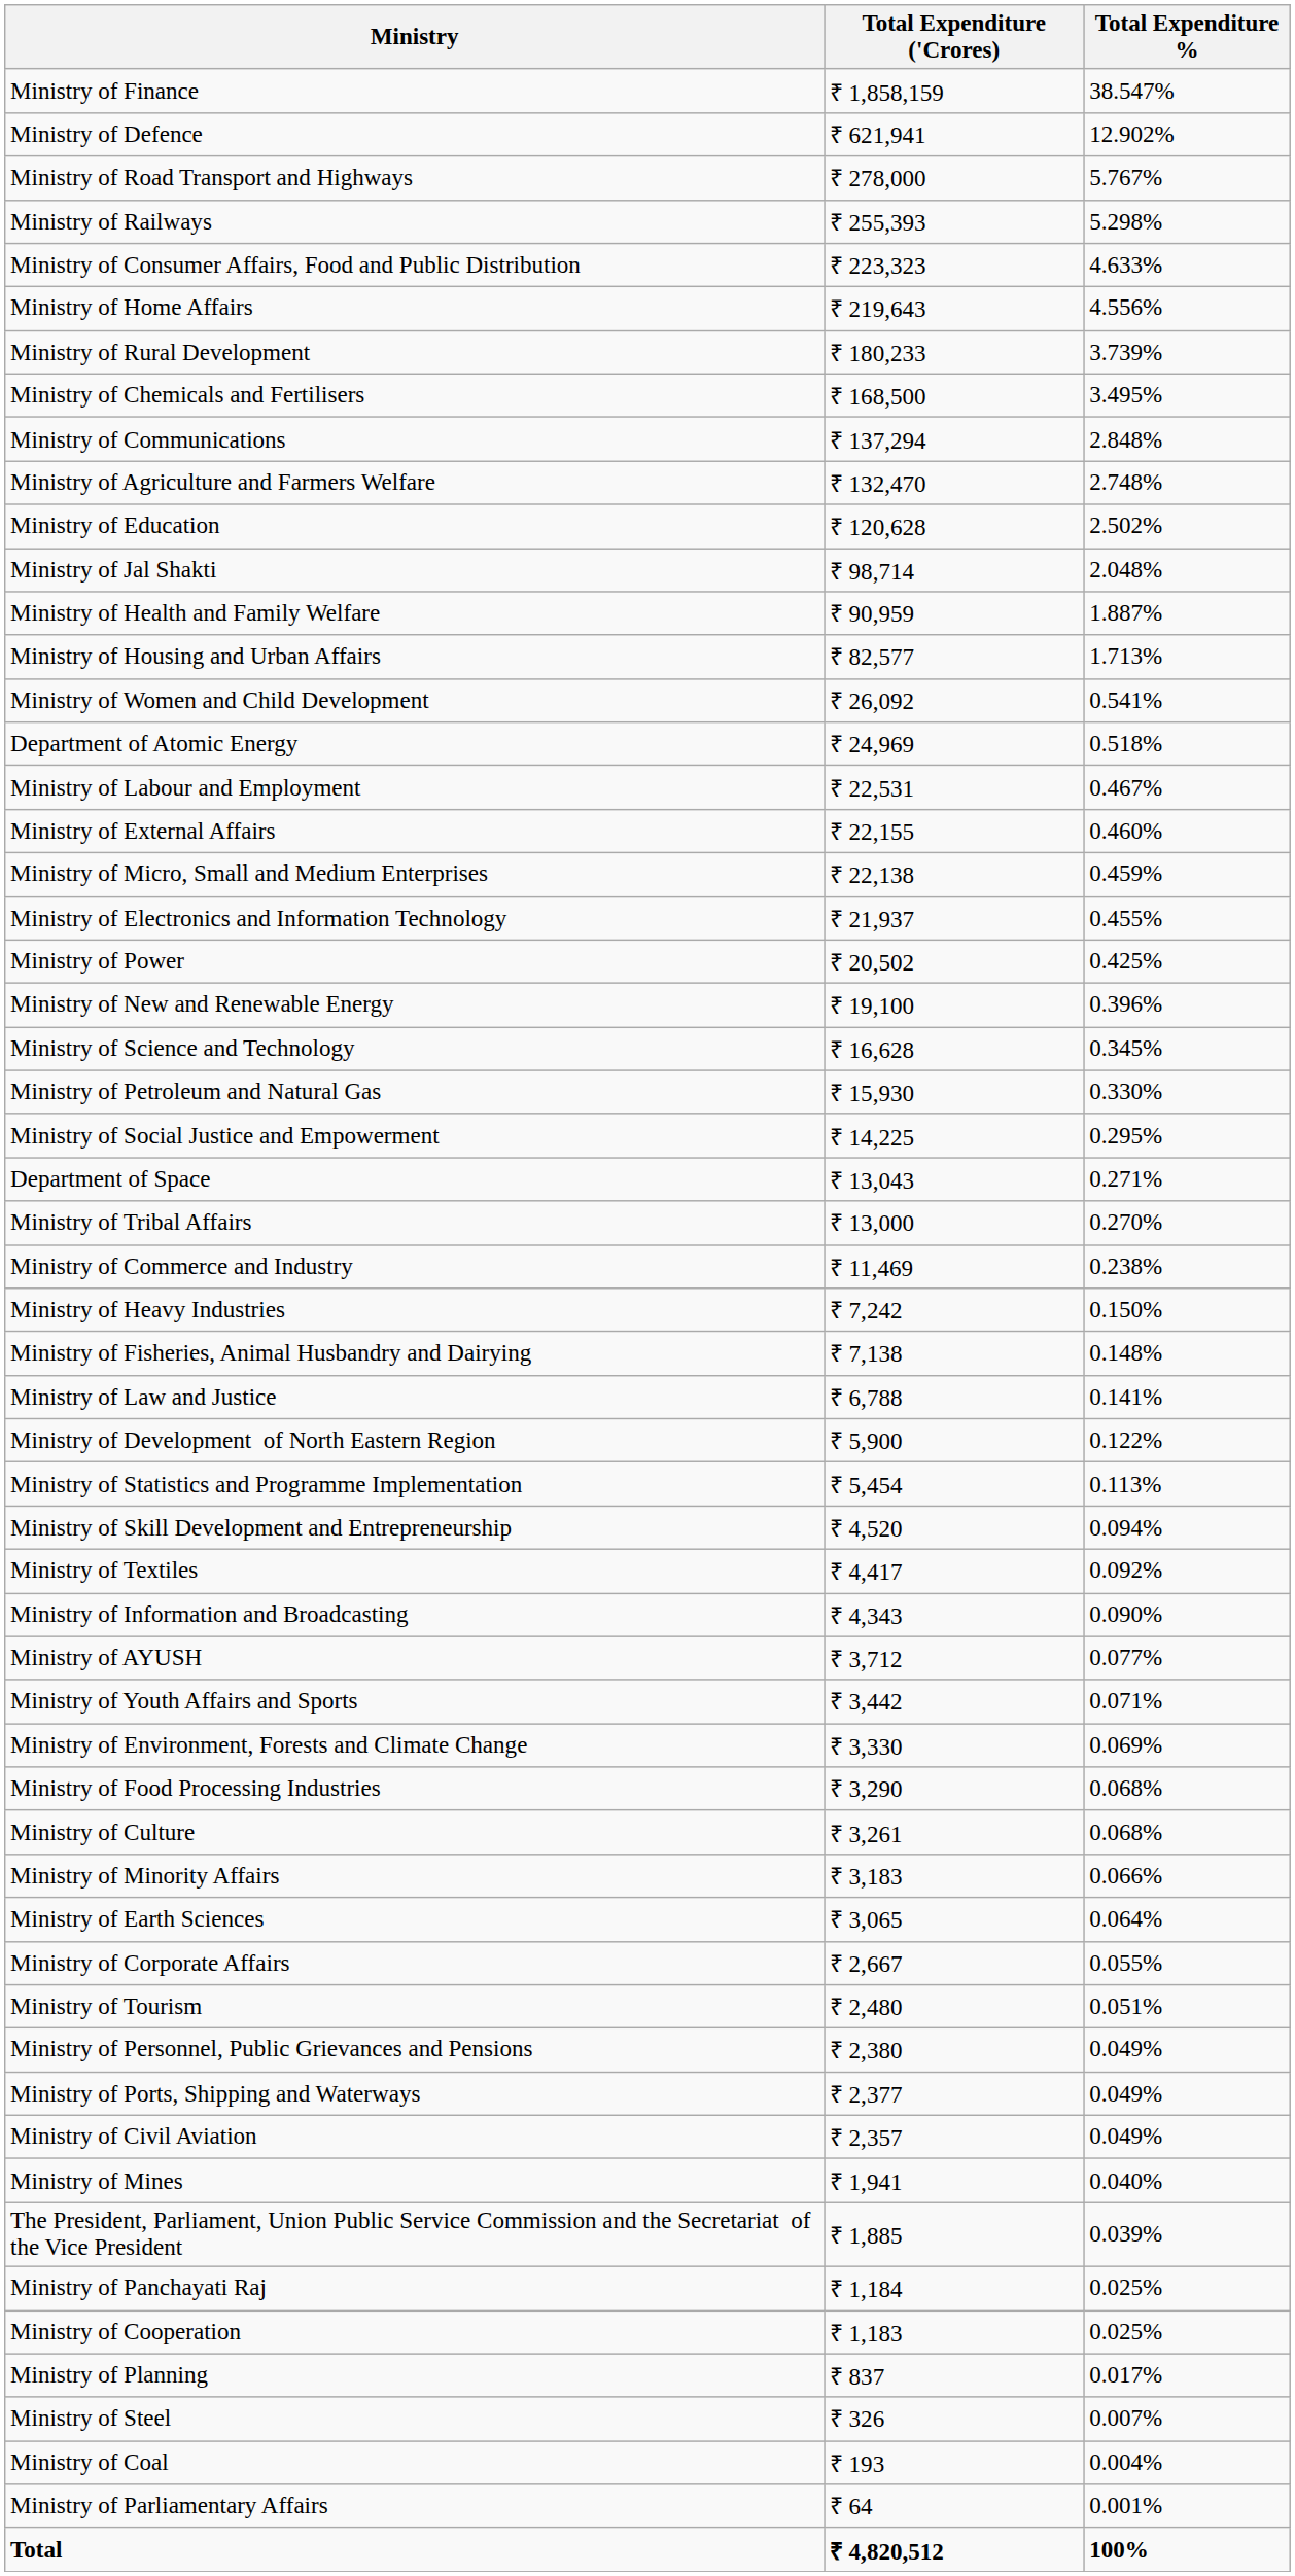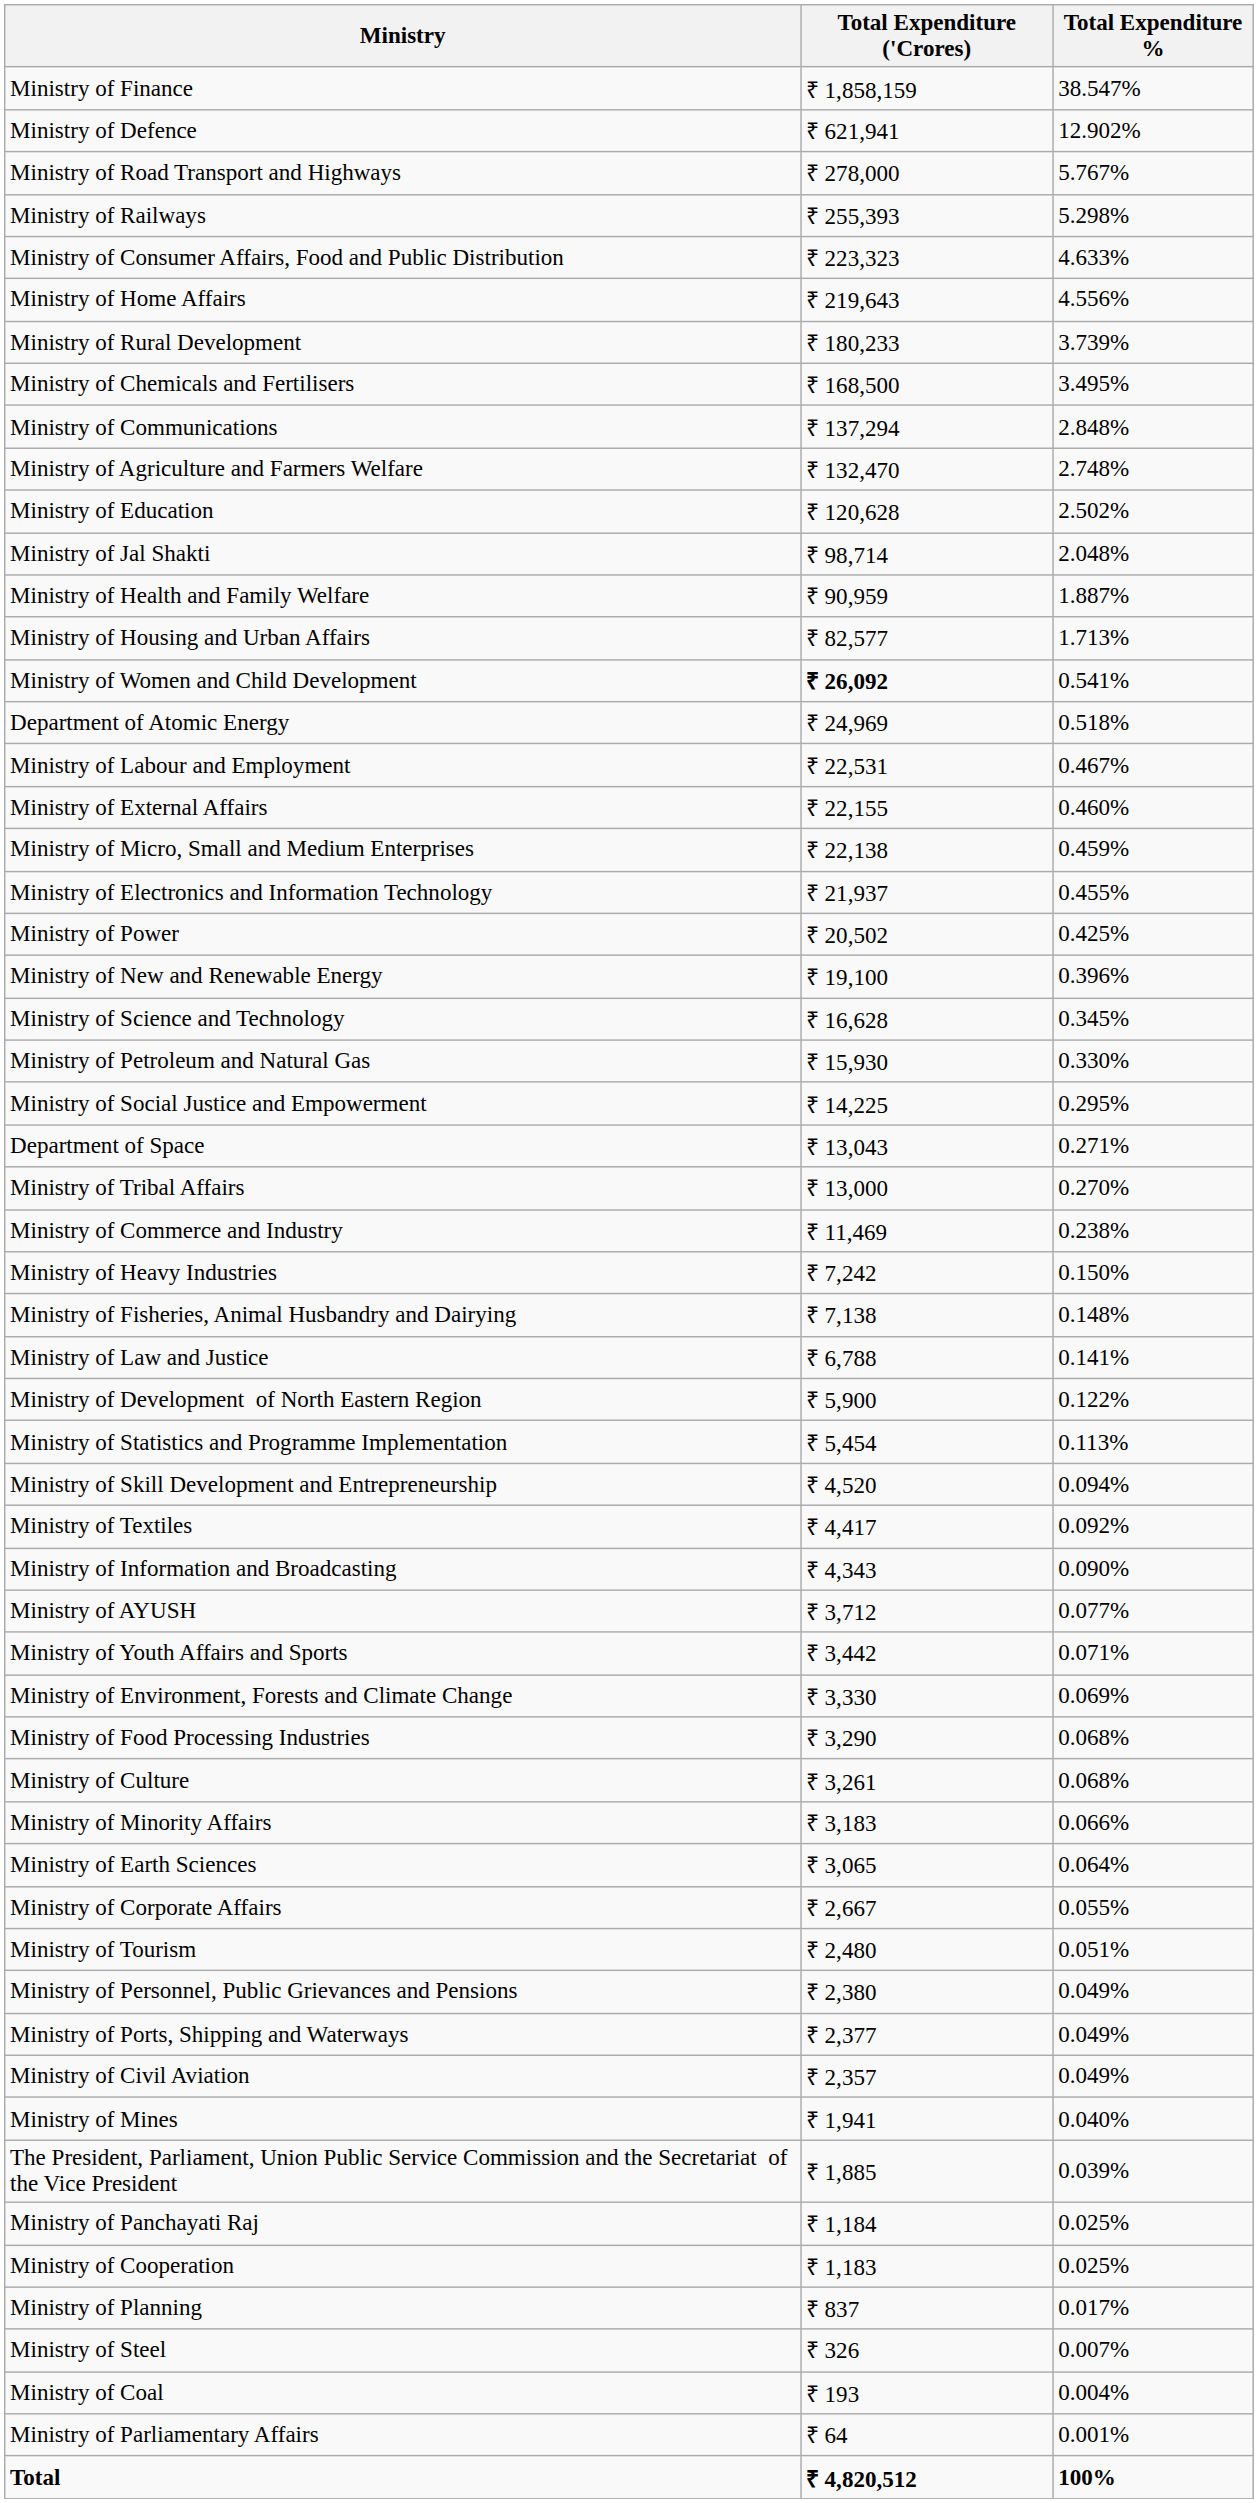Ministry of Women and Child Development | Total Expenditure ('Crores): normal -> bold
